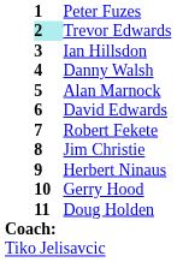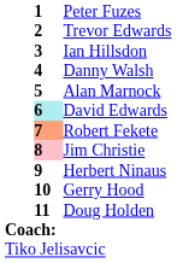Trevor Edwards | column 1: paleturquoise background -> no background
David Edwards | column 1: no background -> paleturquoise background
Robert Fekete | column 1: no background -> lightsalmon background
Jim Christie | column 1: no background -> pink background
